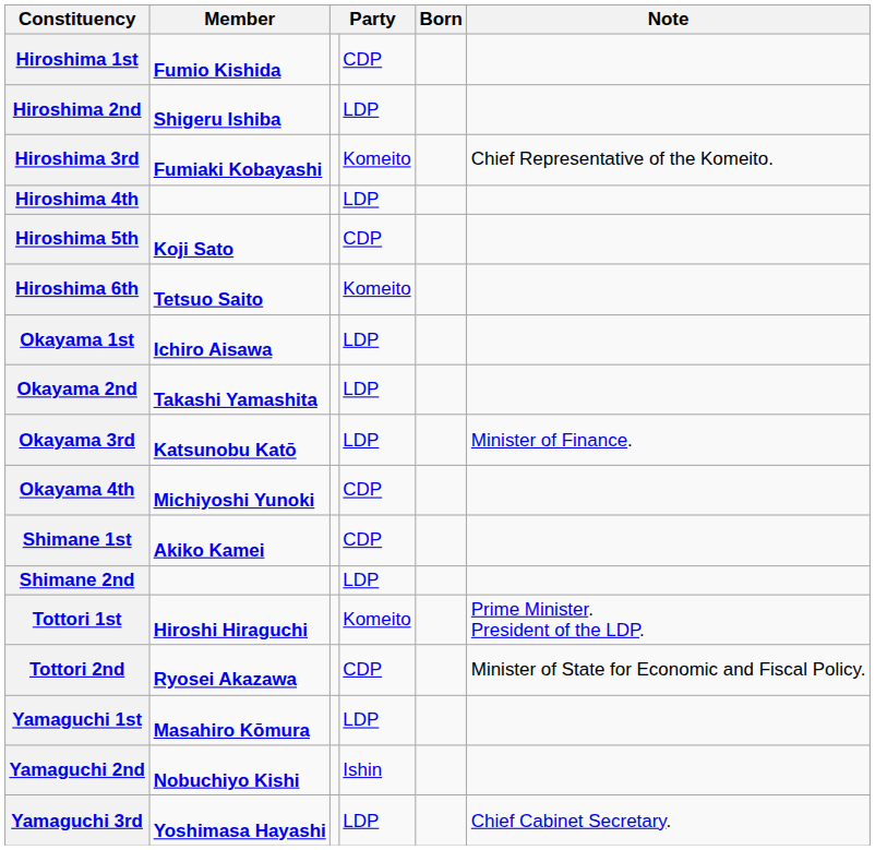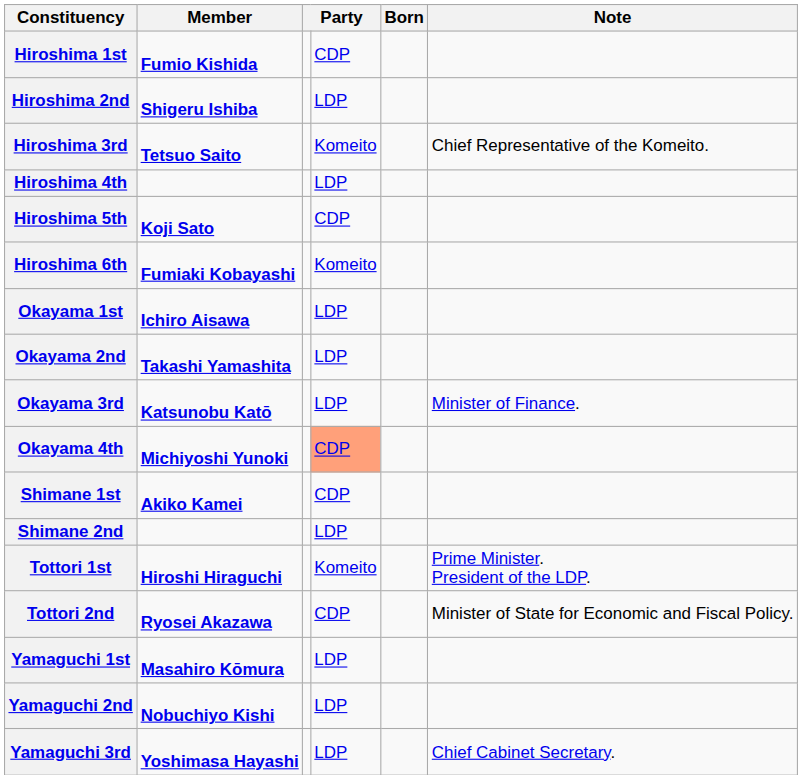Hiroshima 3rd | Member: Fumiaki Kobayashi -> Tetsuo Saito
Hiroshima 6th | Member: Tetsuo Saito -> Fumiaki Kobayashi
Okayama 4th | column 4: no background -> lightsalmon background
Yamaguchi 2nd | column 4: Ishin -> LDP
